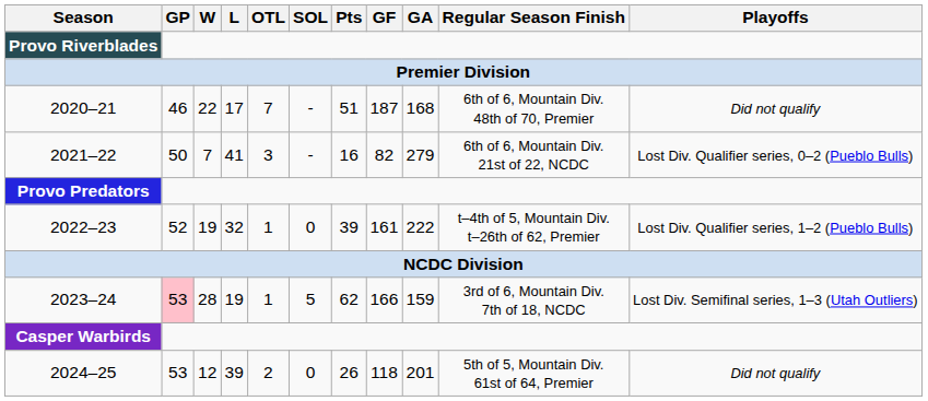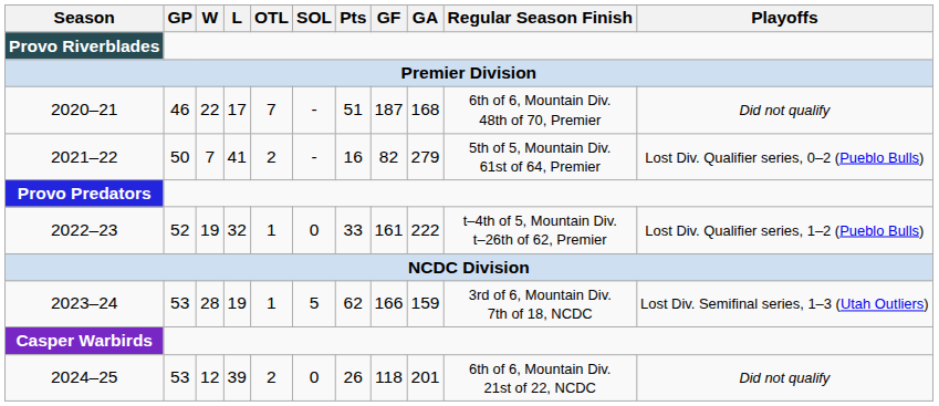2021–22 | OTL: 3 -> 2
2021–22 | Regular Season Finish: 6th of 6, Mountain Div. 21st of 22, NCDC -> 5th of 5, Mountain Div. 61st of 64, Premier
2022–23 | Pts: 39 -> 33
2023–24 | GP: pink background -> no background
2024–25 | Regular Season Finish: 5th of 5, Mountain Div. 61st of 64, Premier -> 6th of 6, Mountain Div. 21st of 22, NCDC
